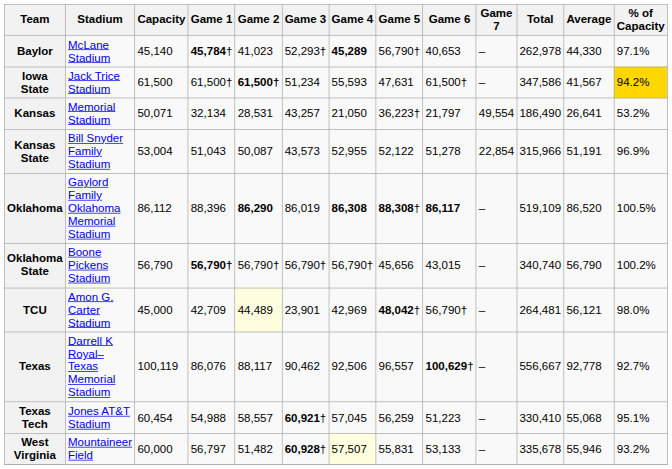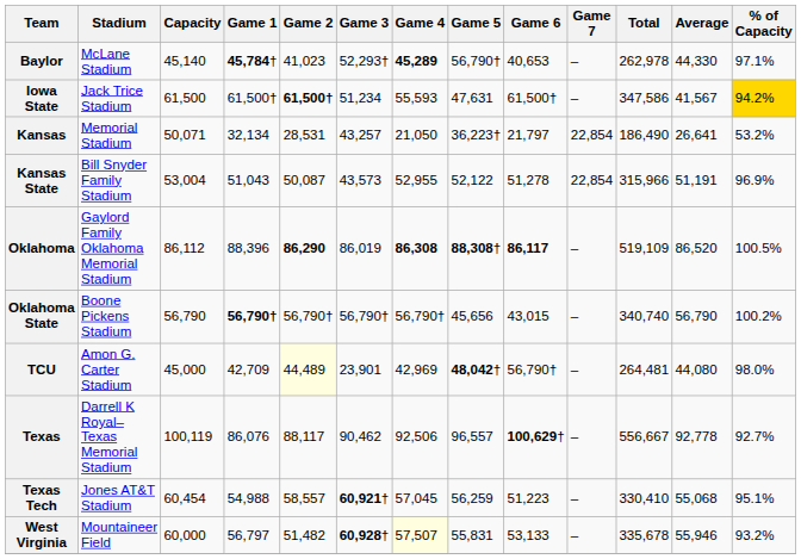Kansas | Game 7: 49,554 -> 22,854
TCU | Average: 56,121 -> 44,080
